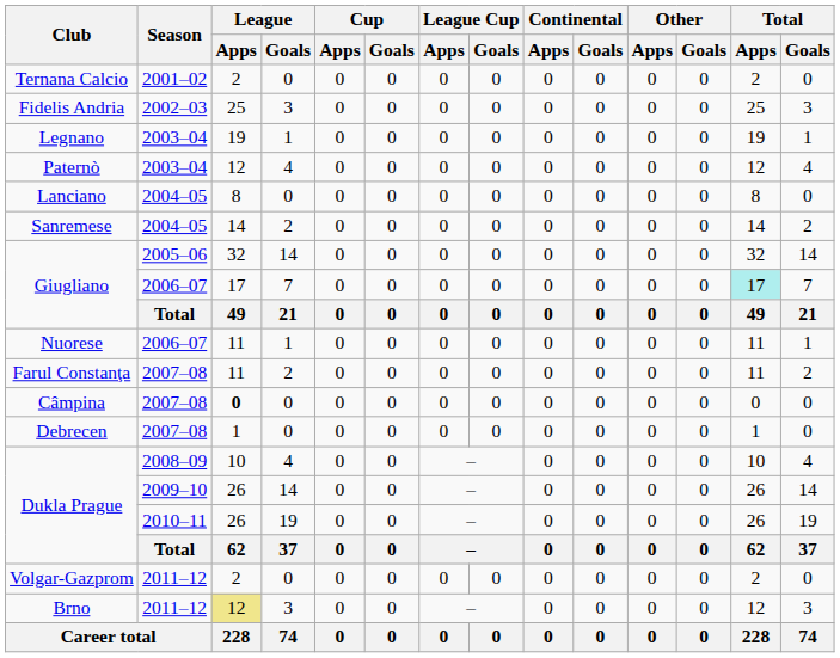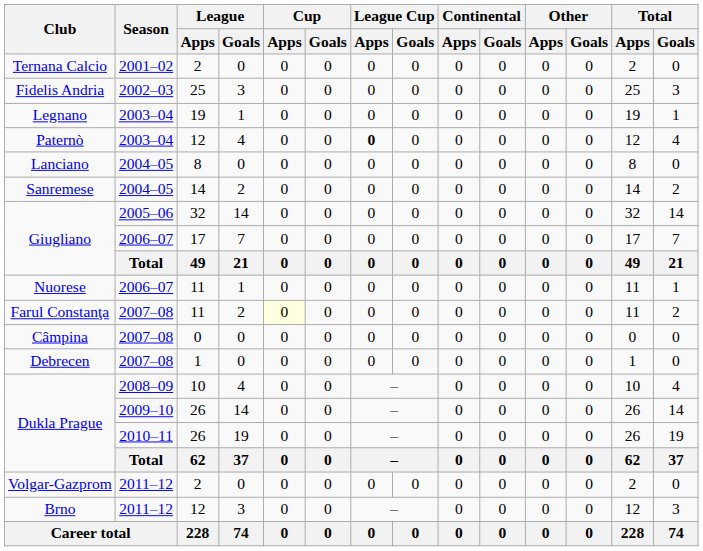Paternò | League Cup / Apps: normal -> bold
Giugliano / 2006–07 | Total / Apps: paleturquoise background -> no background
Farul Constanţa | Cup / Apps: no background -> lightyellow background
Câmpina | League / Apps: bold -> normal
Brno | League / Apps: khaki background -> no background
